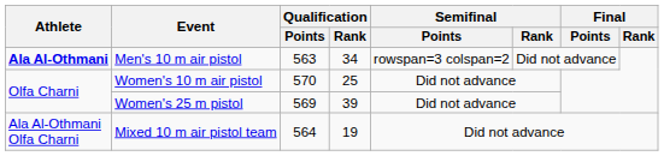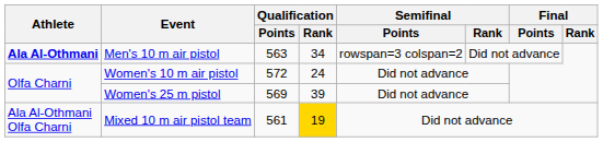Women's 10 m air pistol | Qualification / Points: 570 -> 572
Women's 10 m air pistol | Qualification / Rank: 25 -> 24
Mixed 10 m air pistol team | Qualification / Points: 564 -> 561
Mixed 10 m air pistol team | Qualification / Rank: no background -> gold background
